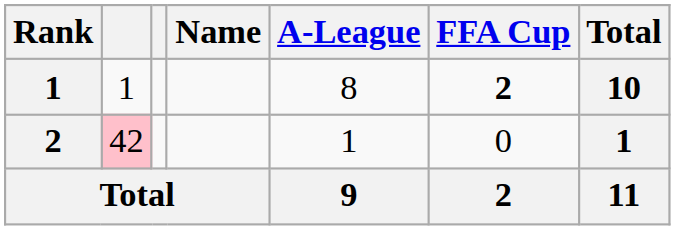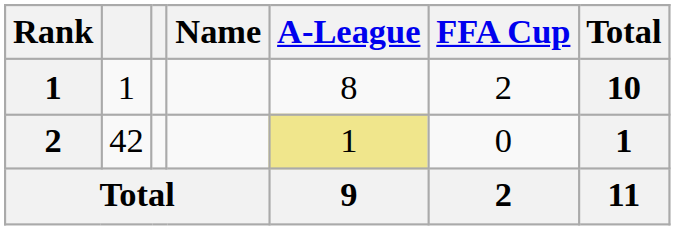row 2 | FFA Cup: bold -> normal
row 3 | column 2: pink background -> no background
row 3 | A-League: no background -> khaki background
